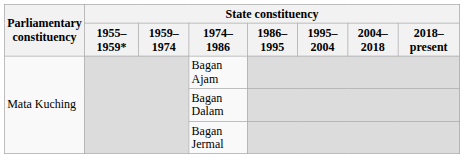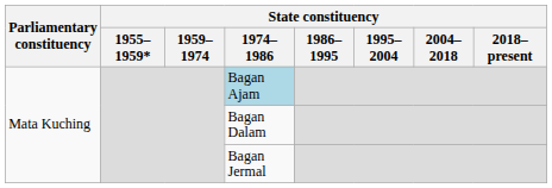Bagan Ajam | State constituency / 1974–1986: no background -> lightblue background
